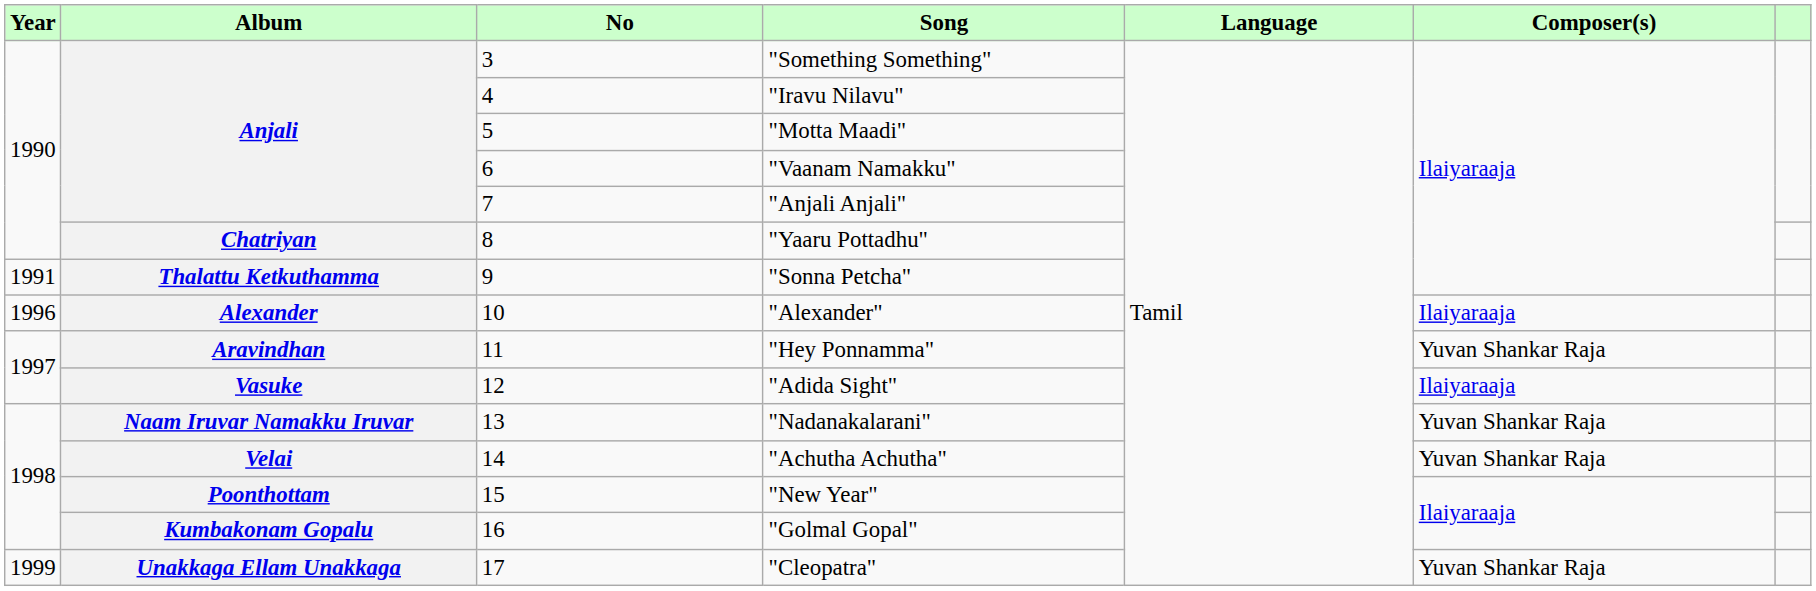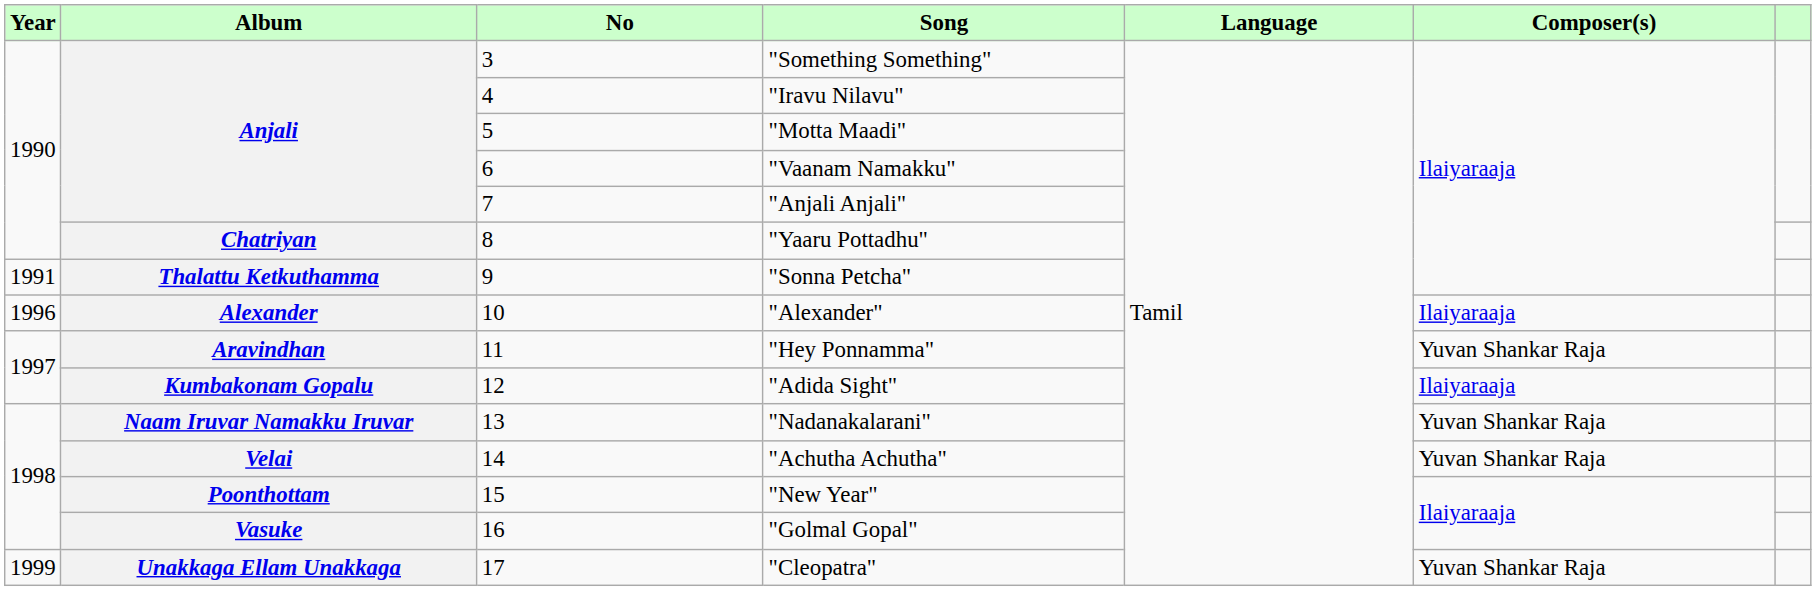"Adida Sight" | Album: Vasuke -> Kumbakonam Gopalu
"Golmal Gopal" | Album: Kumbakonam Gopalu -> Vasuke
